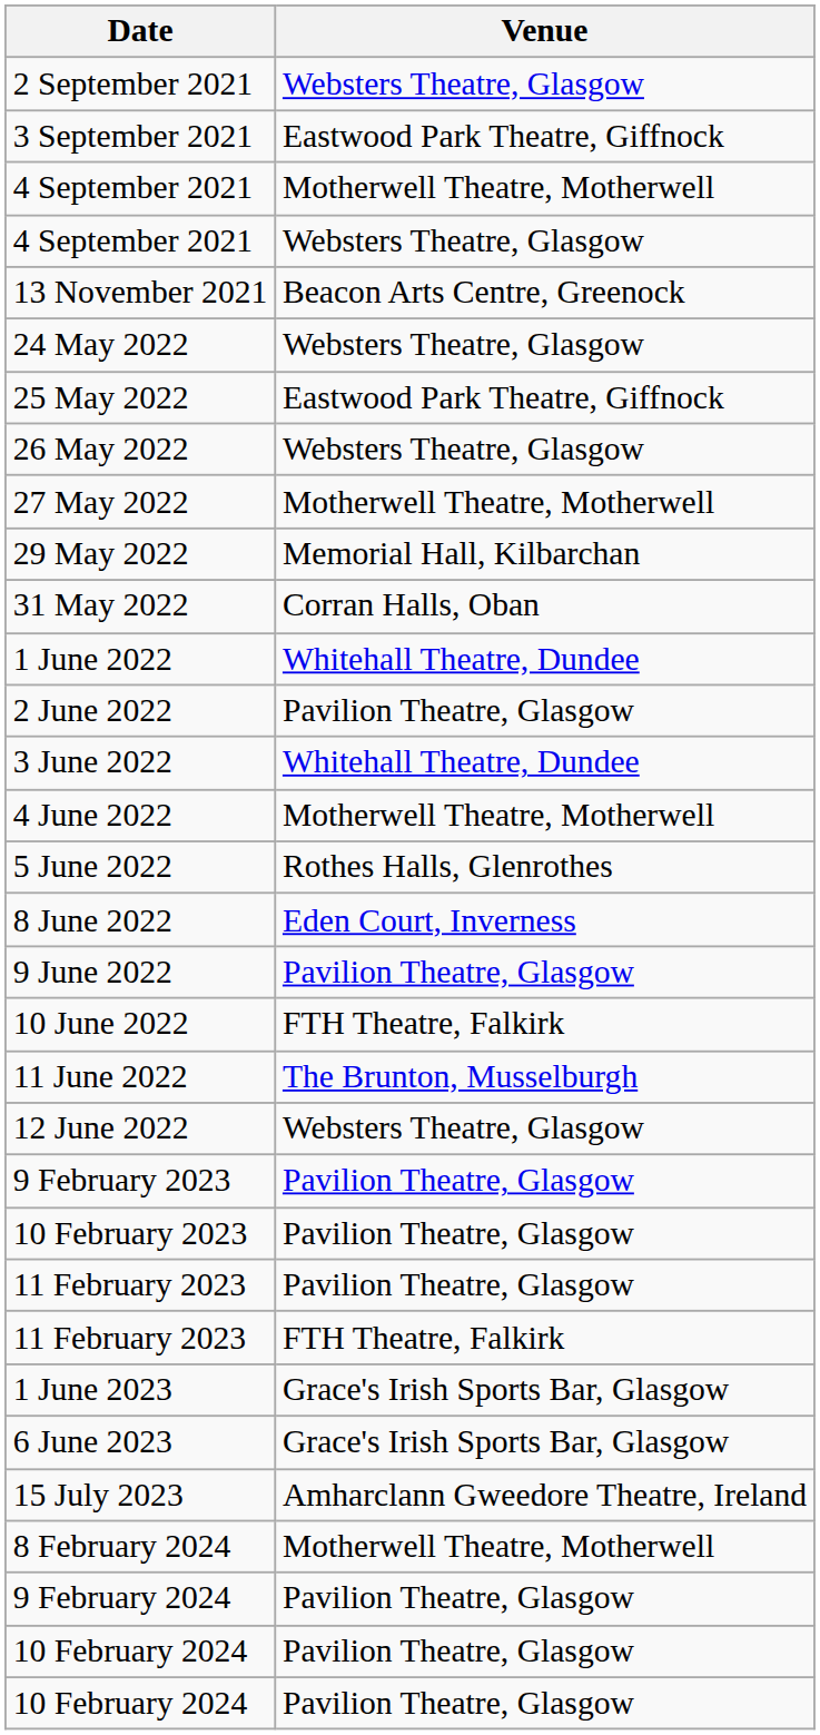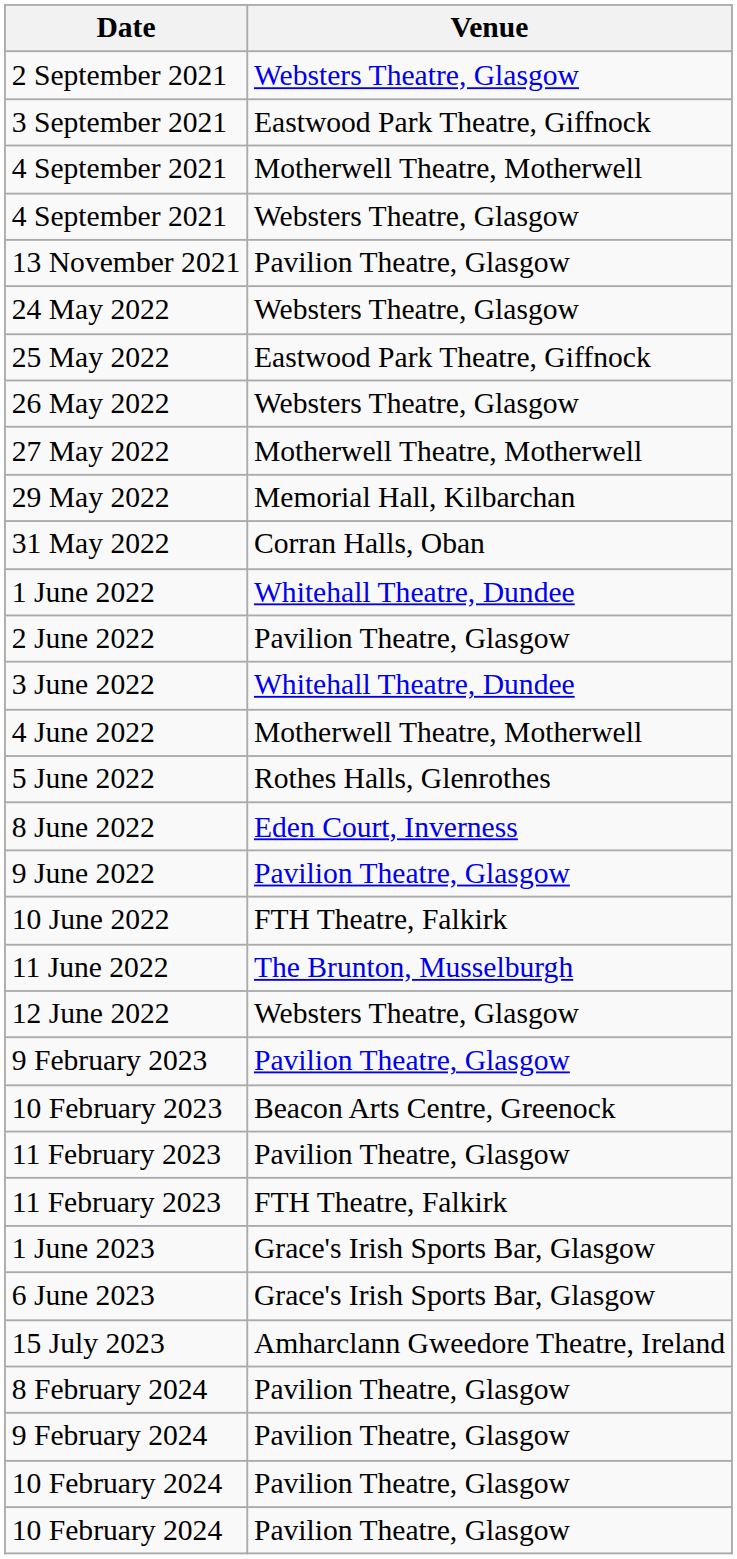row 6 | Venue: Beacon Arts Centre, Greenock -> Pavilion Theatre, Glasgow
row 24 | Venue: Pavilion Theatre, Glasgow -> Beacon Arts Centre, Greenock
row 30 | Venue: Motherwell Theatre, Motherwell -> Pavilion Theatre, Glasgow
